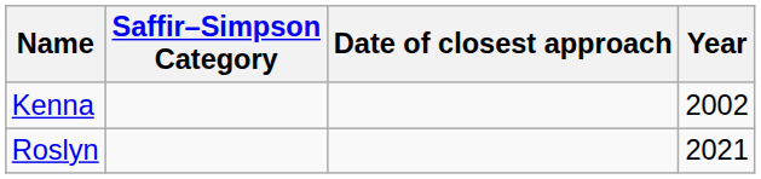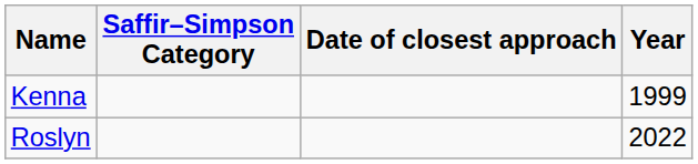Kenna | Year: 2002 -> 1999
Roslyn | Year: 2021 -> 2022
